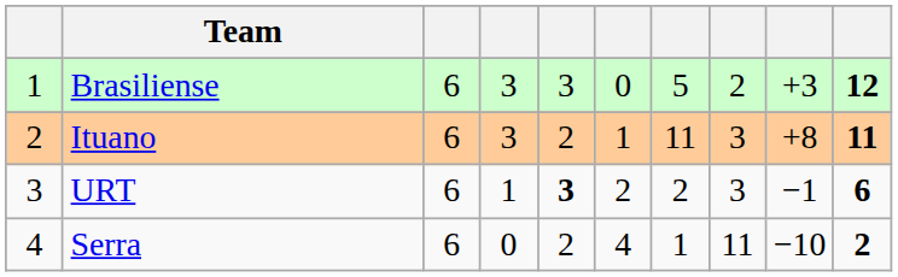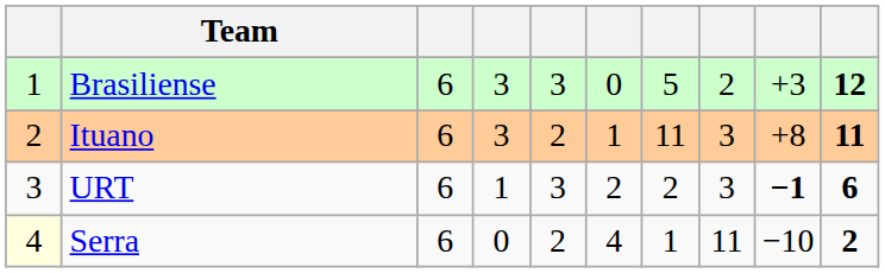URT | column 5: bold -> normal
URT | column 9: normal -> bold
Serra | column 1: no background -> lightyellow background
